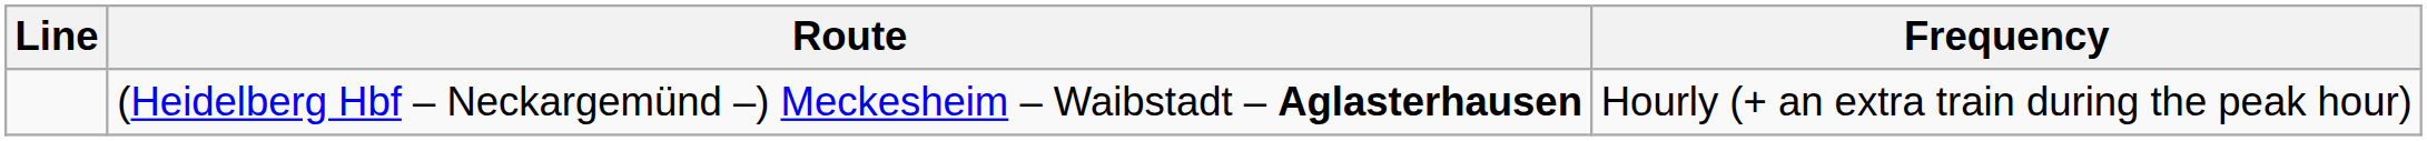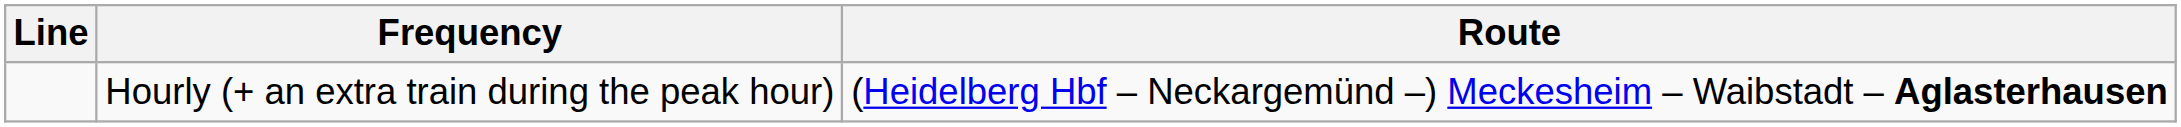columns swapped: Route <-> Frequency
